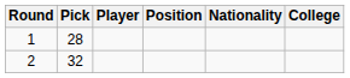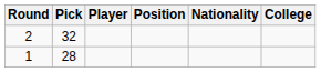rows swapped: 1 <-> 2
